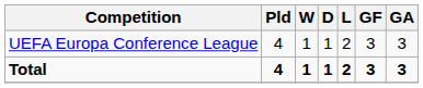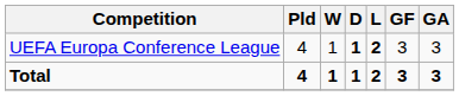UEFA Europa Conference League | D: normal -> bold
UEFA Europa Conference League | L: normal -> bold
